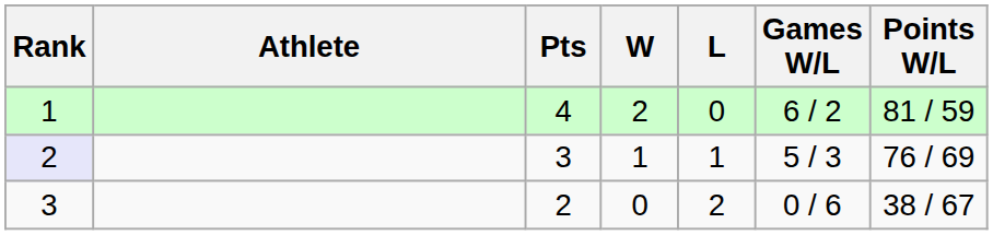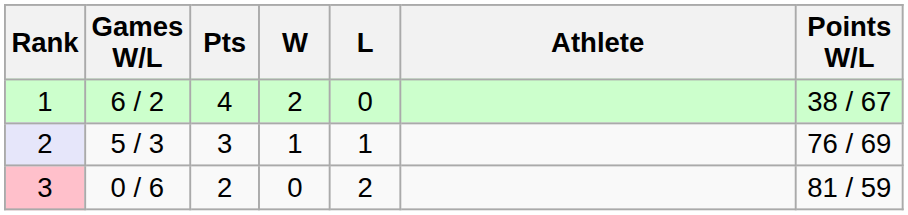columns swapped: Athlete <-> Games W/L
row 2 | Points W/L: 81 / 59 -> 38 / 67
row 4 | Rank: no background -> pink background
row 4 | Points W/L: 38 / 67 -> 81 / 59
